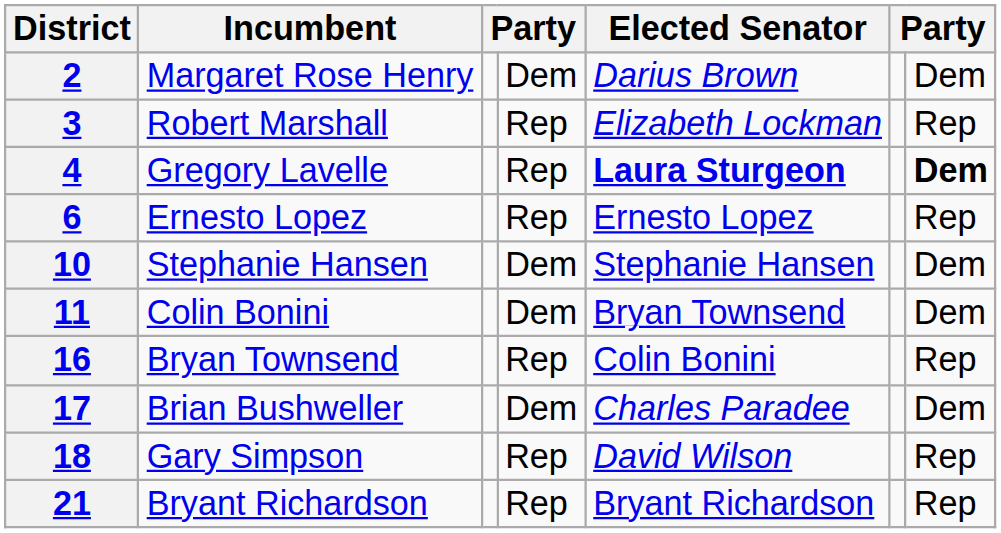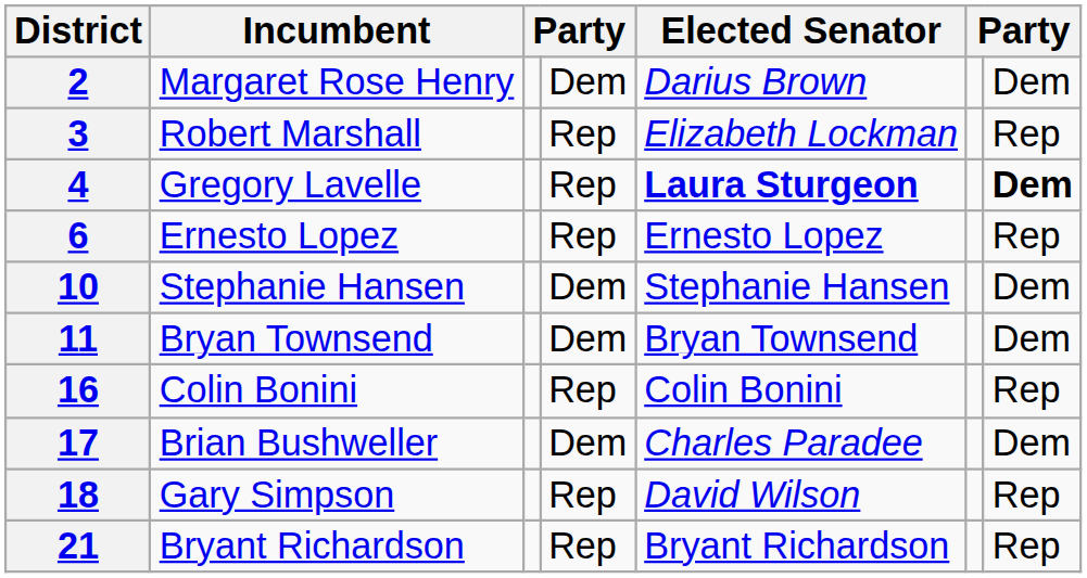11 | Incumbent: Colin Bonini -> Bryan Townsend
16 | Incumbent: Bryan Townsend -> Colin Bonini
